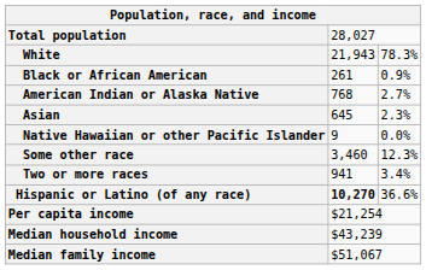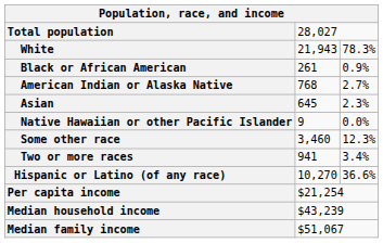Hispanic or Latino (of any race) | column 2: bold -> normal
